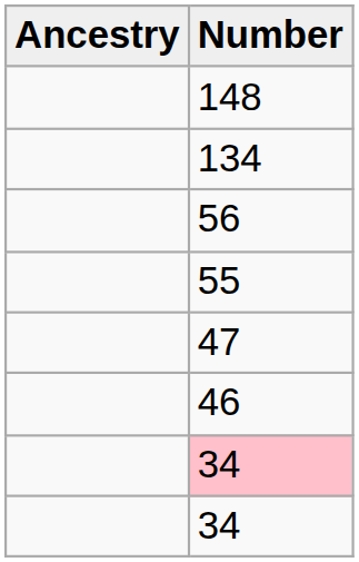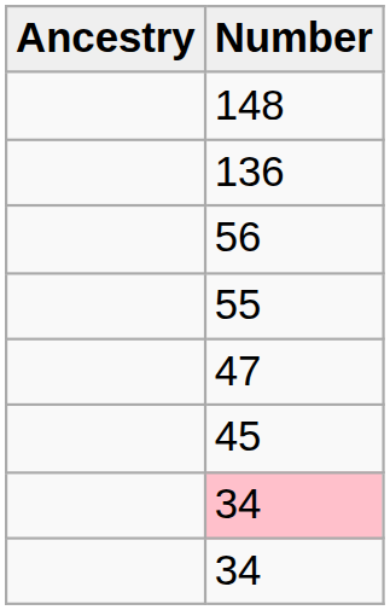row 3 | Number: 134 -> 136
row 7 | Number: 46 -> 45
